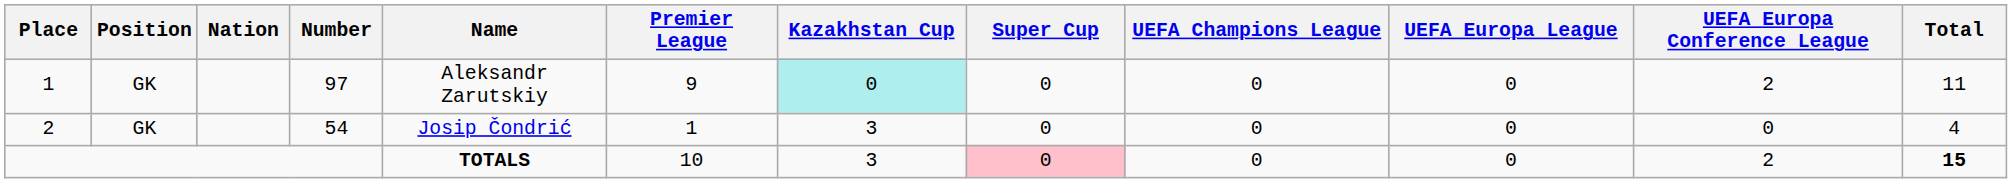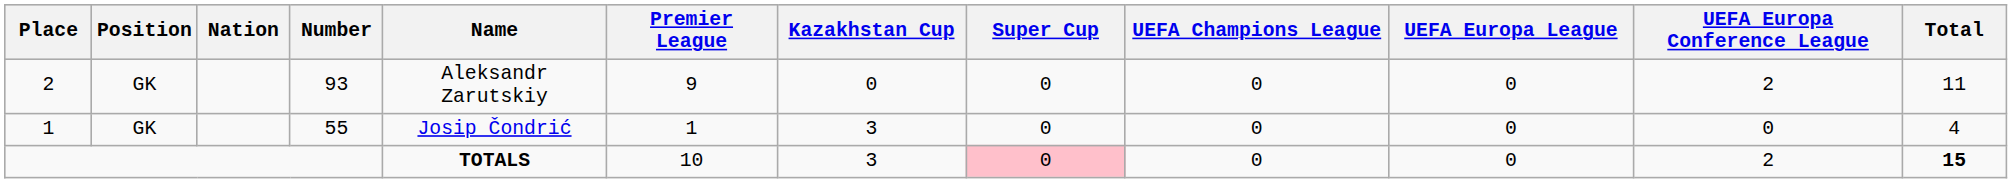row 2 | Place: 1 -> 2
row 2 | Number: 97 -> 93
row 2 | Kazakhstan Cup: paleturquoise background -> no background
row 3 | Place: 2 -> 1
row 3 | Number: 54 -> 55
